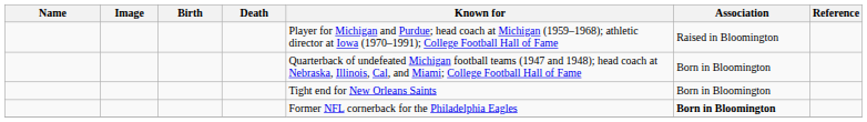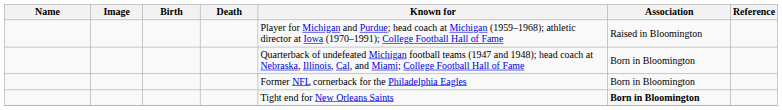row 4 | Known for: Tight end for New Orleans Saints -> Former NFL cornerback for the Philadelphia Eagles
row 5 | Known for: Former NFL cornerback for the Philadelphia Eagles -> Tight end for New Orleans Saints
